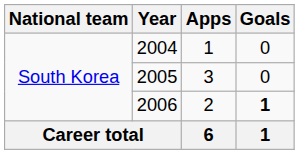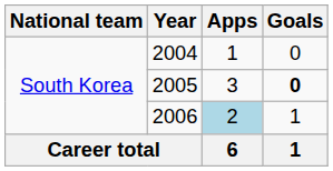2005 | Goals: normal -> bold
2006 | Apps: no background -> lightblue background
2006 | Goals: bold -> normal
